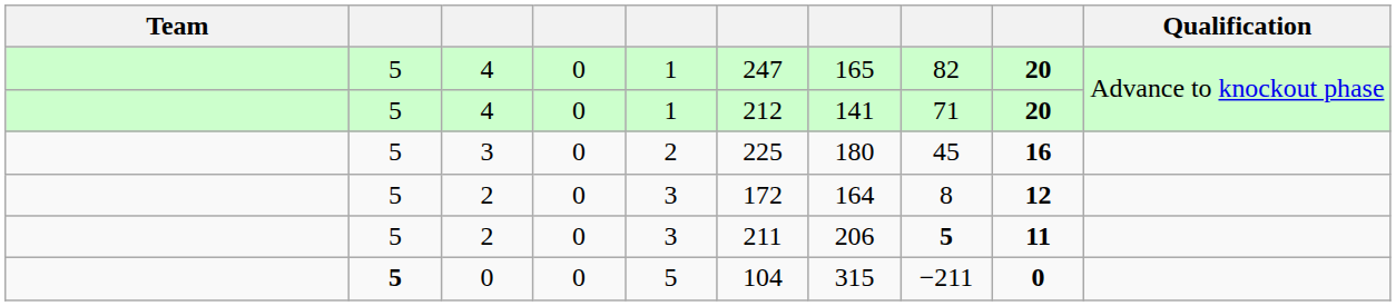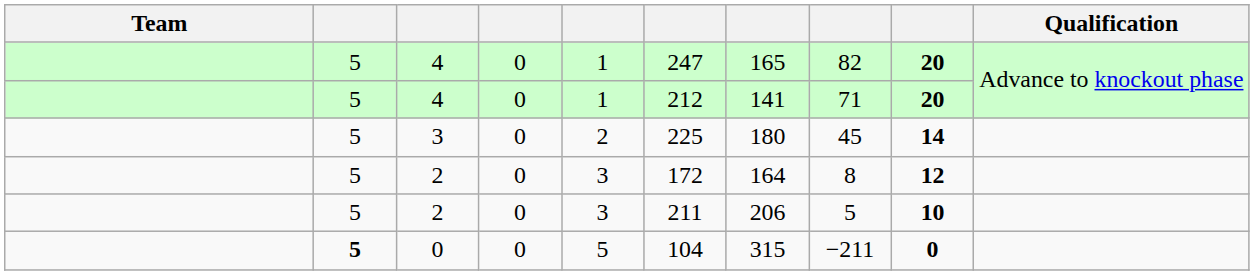row 4 | column 9: 16 -> 14
row 6 | column 8: bold -> normal
row 6 | column 9: 11 -> 10
